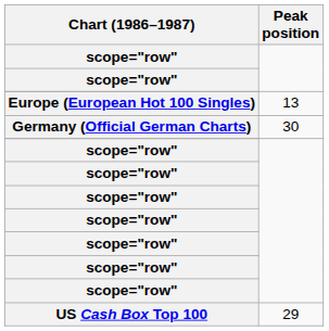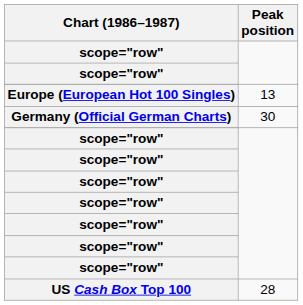US Cash Box Top 100 | Peak position: 29 -> 28
